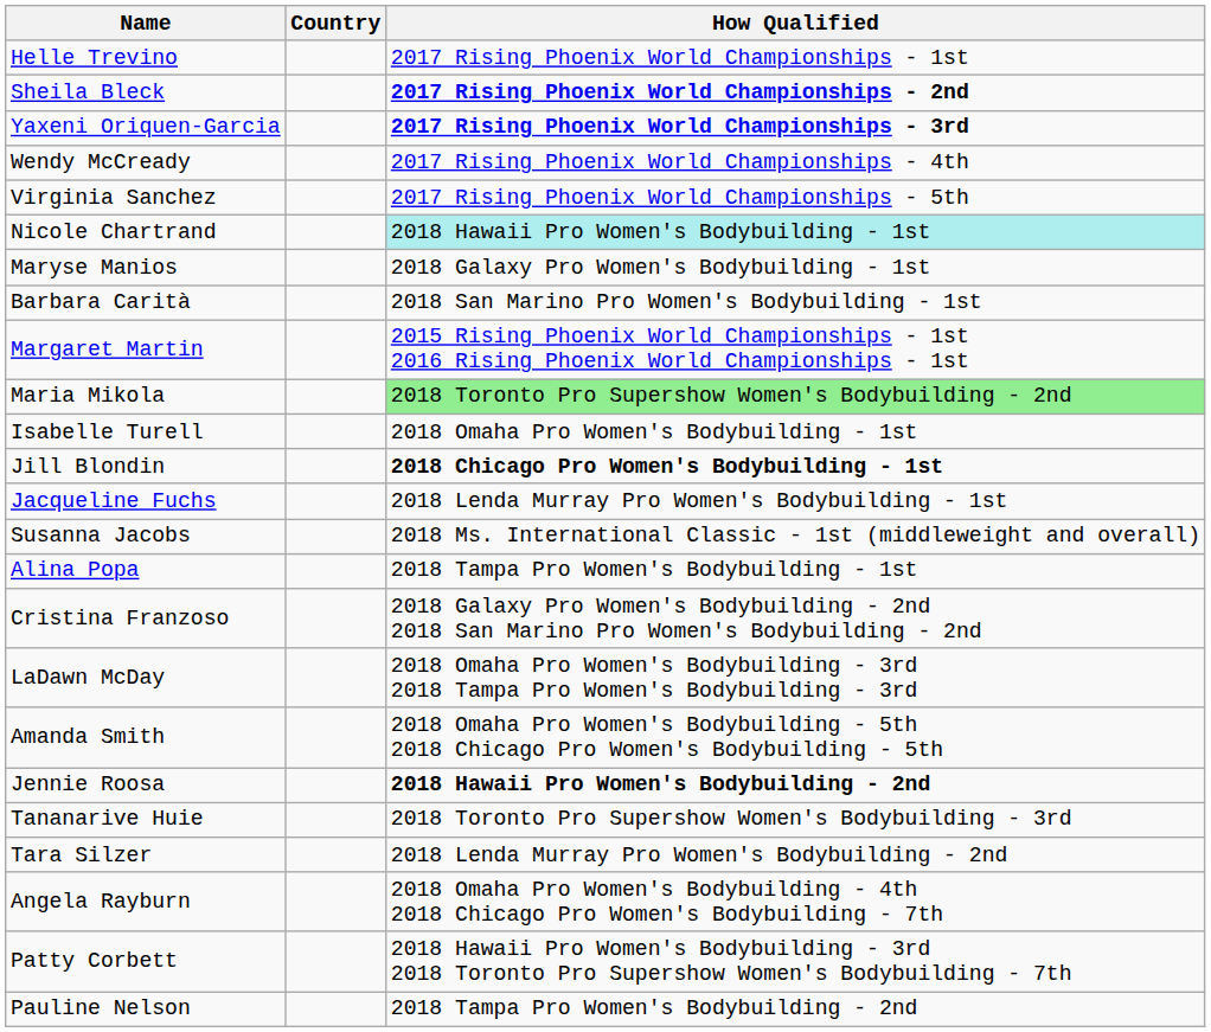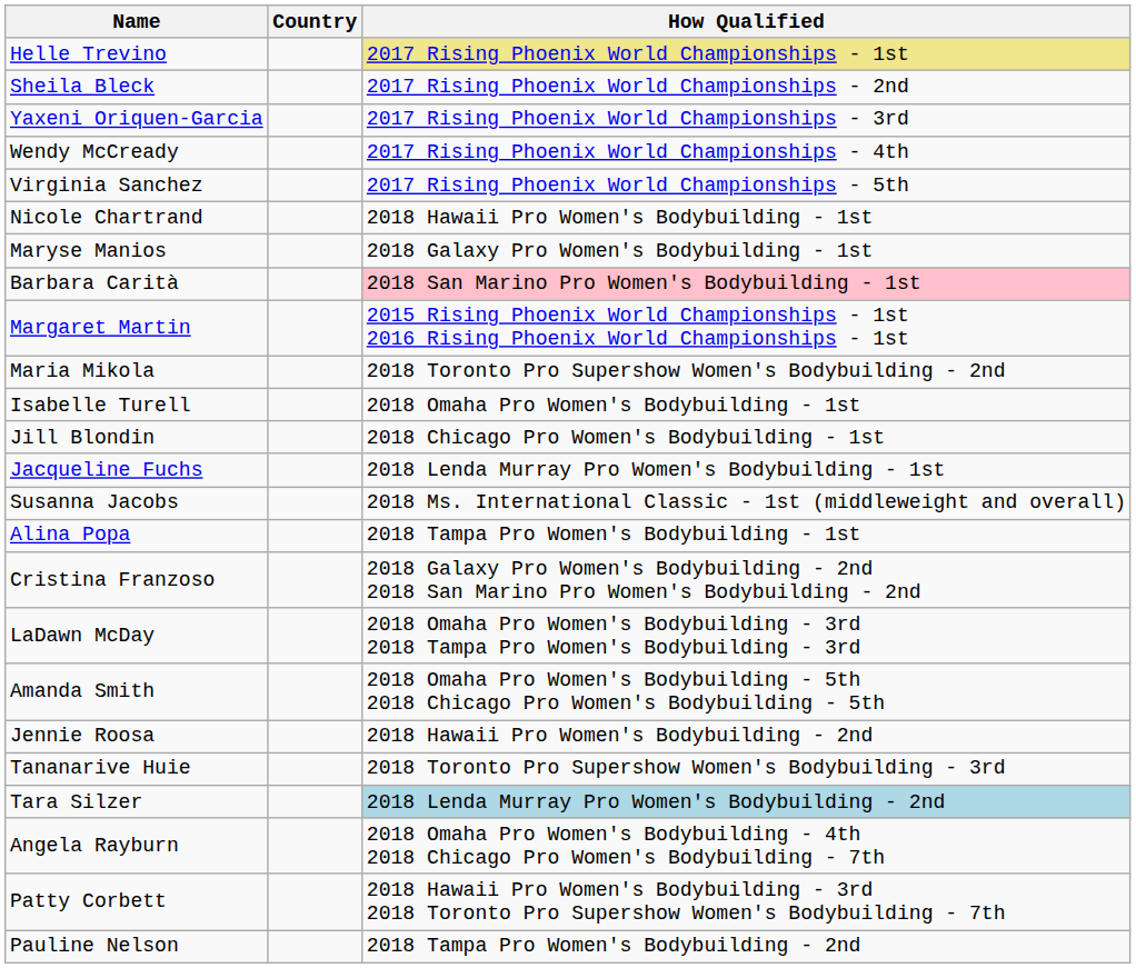Helle Trevino | How Qualified: no background -> khaki background
Sheila Bleck | How Qualified: bold -> normal
Yaxeni Oriquen-Garcia | How Qualified: bold -> normal
Nicole Chartrand | How Qualified: paleturquoise background -> no background
Barbara Carità | How Qualified: no background -> pink background
Maria Mikola | How Qualified: lightgreen background -> no background
Jill Blondin | How Qualified: bold -> normal
Jennie Roosa | How Qualified: bold -> normal
Tara Silzer | How Qualified: no background -> lightblue background
